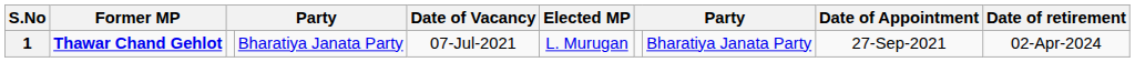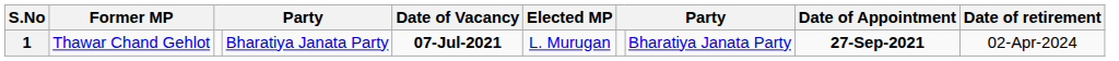1 | Former MP: bold -> normal
1 | Date of Vacancy: normal -> bold
1 | Date of Appointment: normal -> bold
